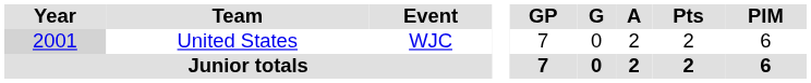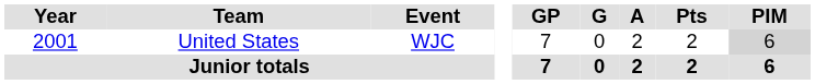United States | Year: lightgrey background -> no background
United States | PIM: no background -> lightgrey background
